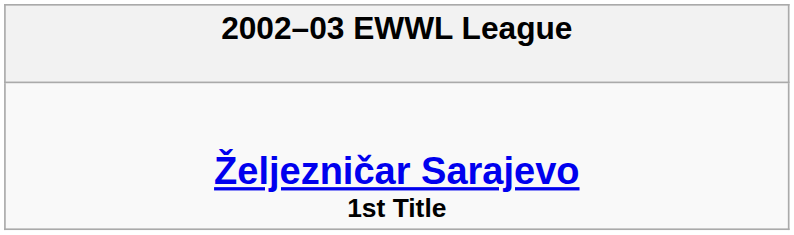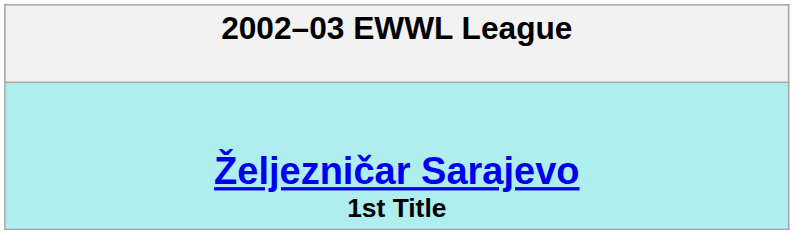row 2 | column 1: no background -> paleturquoise background
